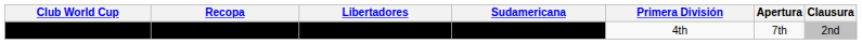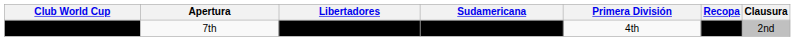columns swapped: Recopa <-> Apertura
